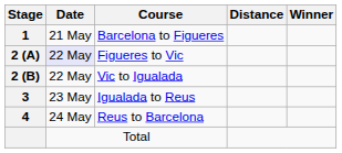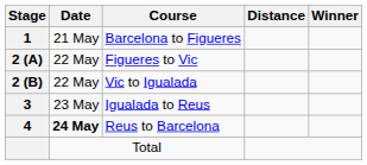Figueres to Vic | Date: lavender background -> no background
Reus to Barcelona | Date: normal -> bold
